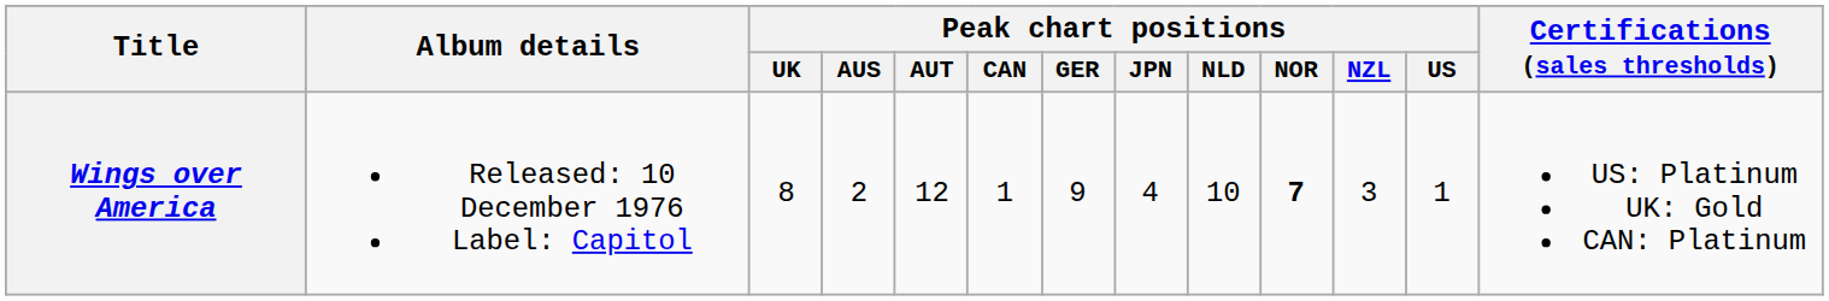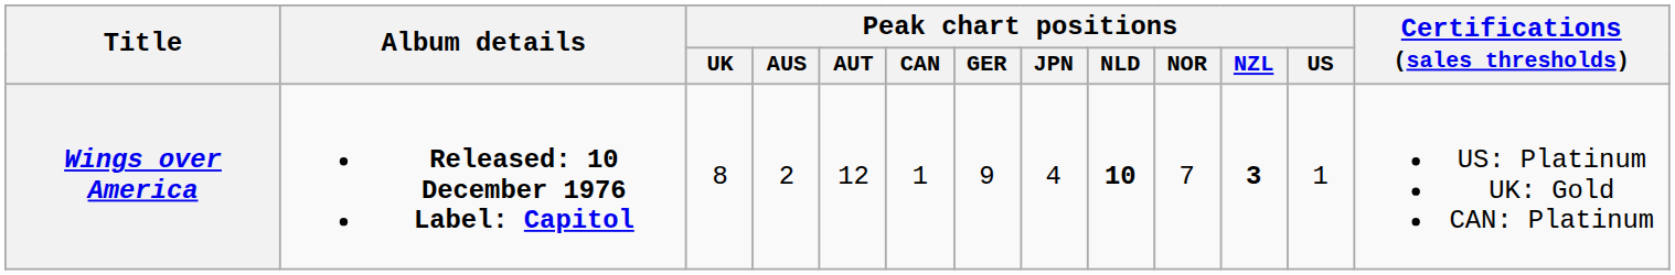Wings over America | Album details: normal -> bold
Wings over America | Peak chart positions / NLD: normal -> bold
Wings over America | Peak chart positions / NOR: bold -> normal
Wings over America | Peak chart positions / NZL: normal -> bold
